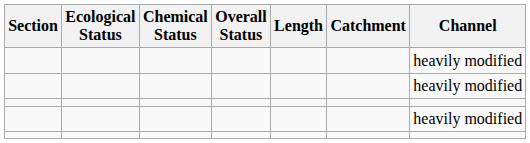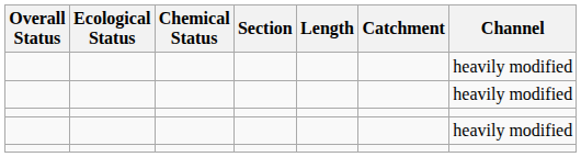columns swapped: Section <-> Overall Status
